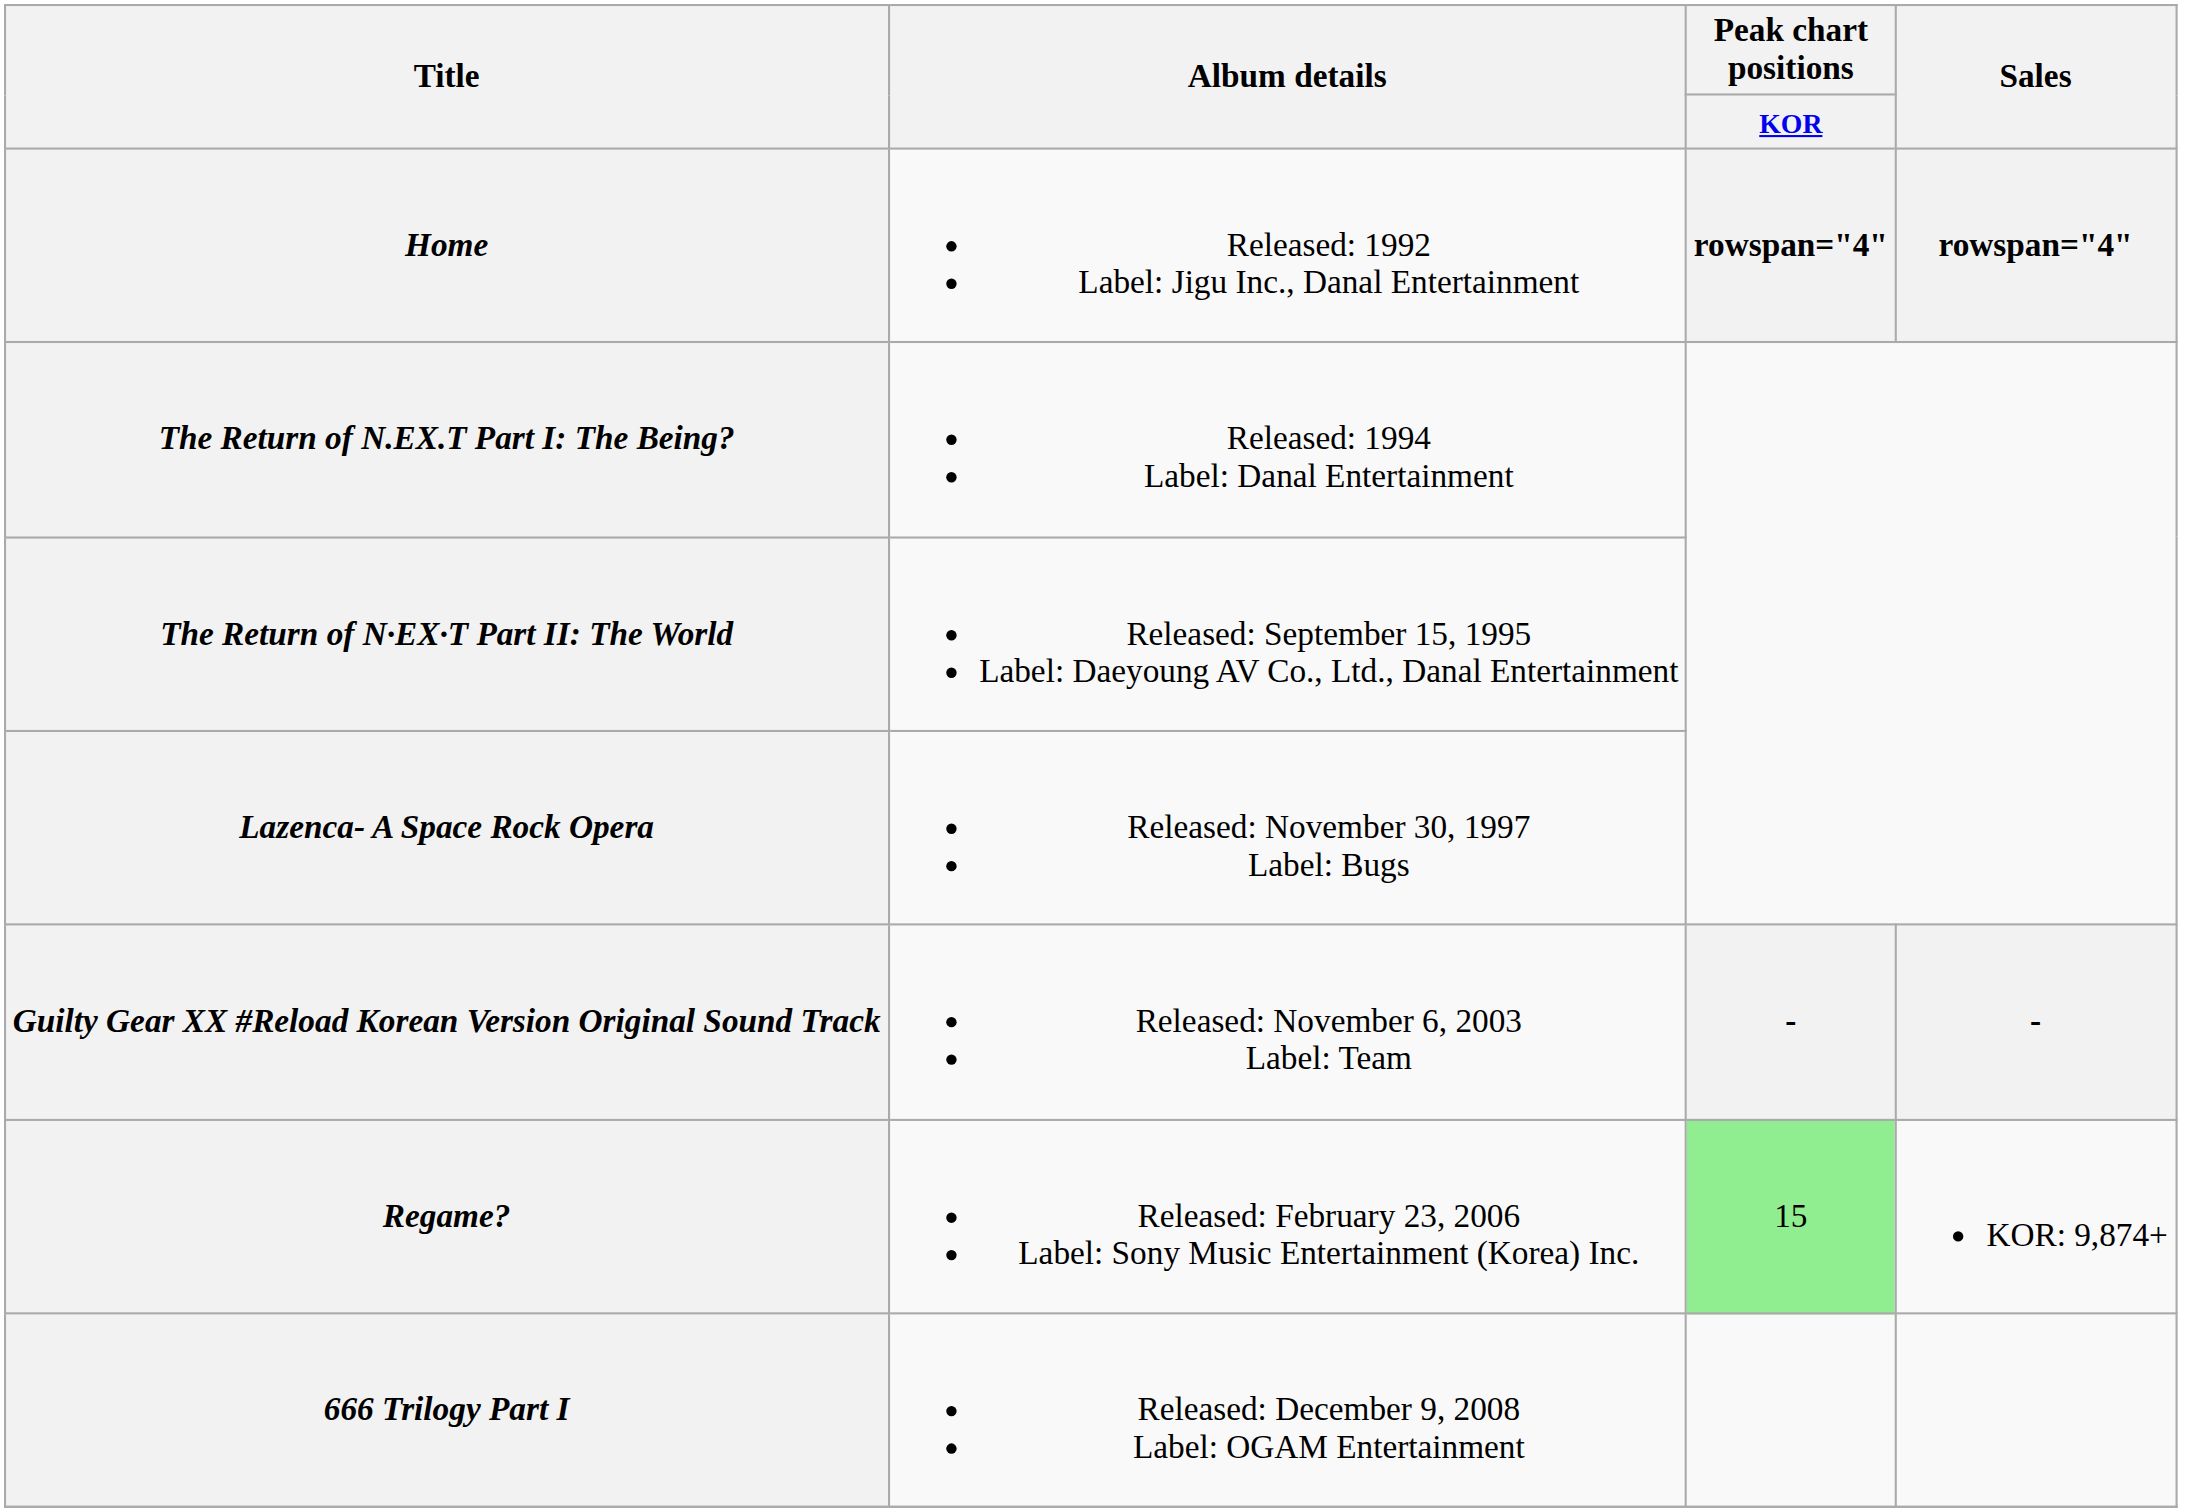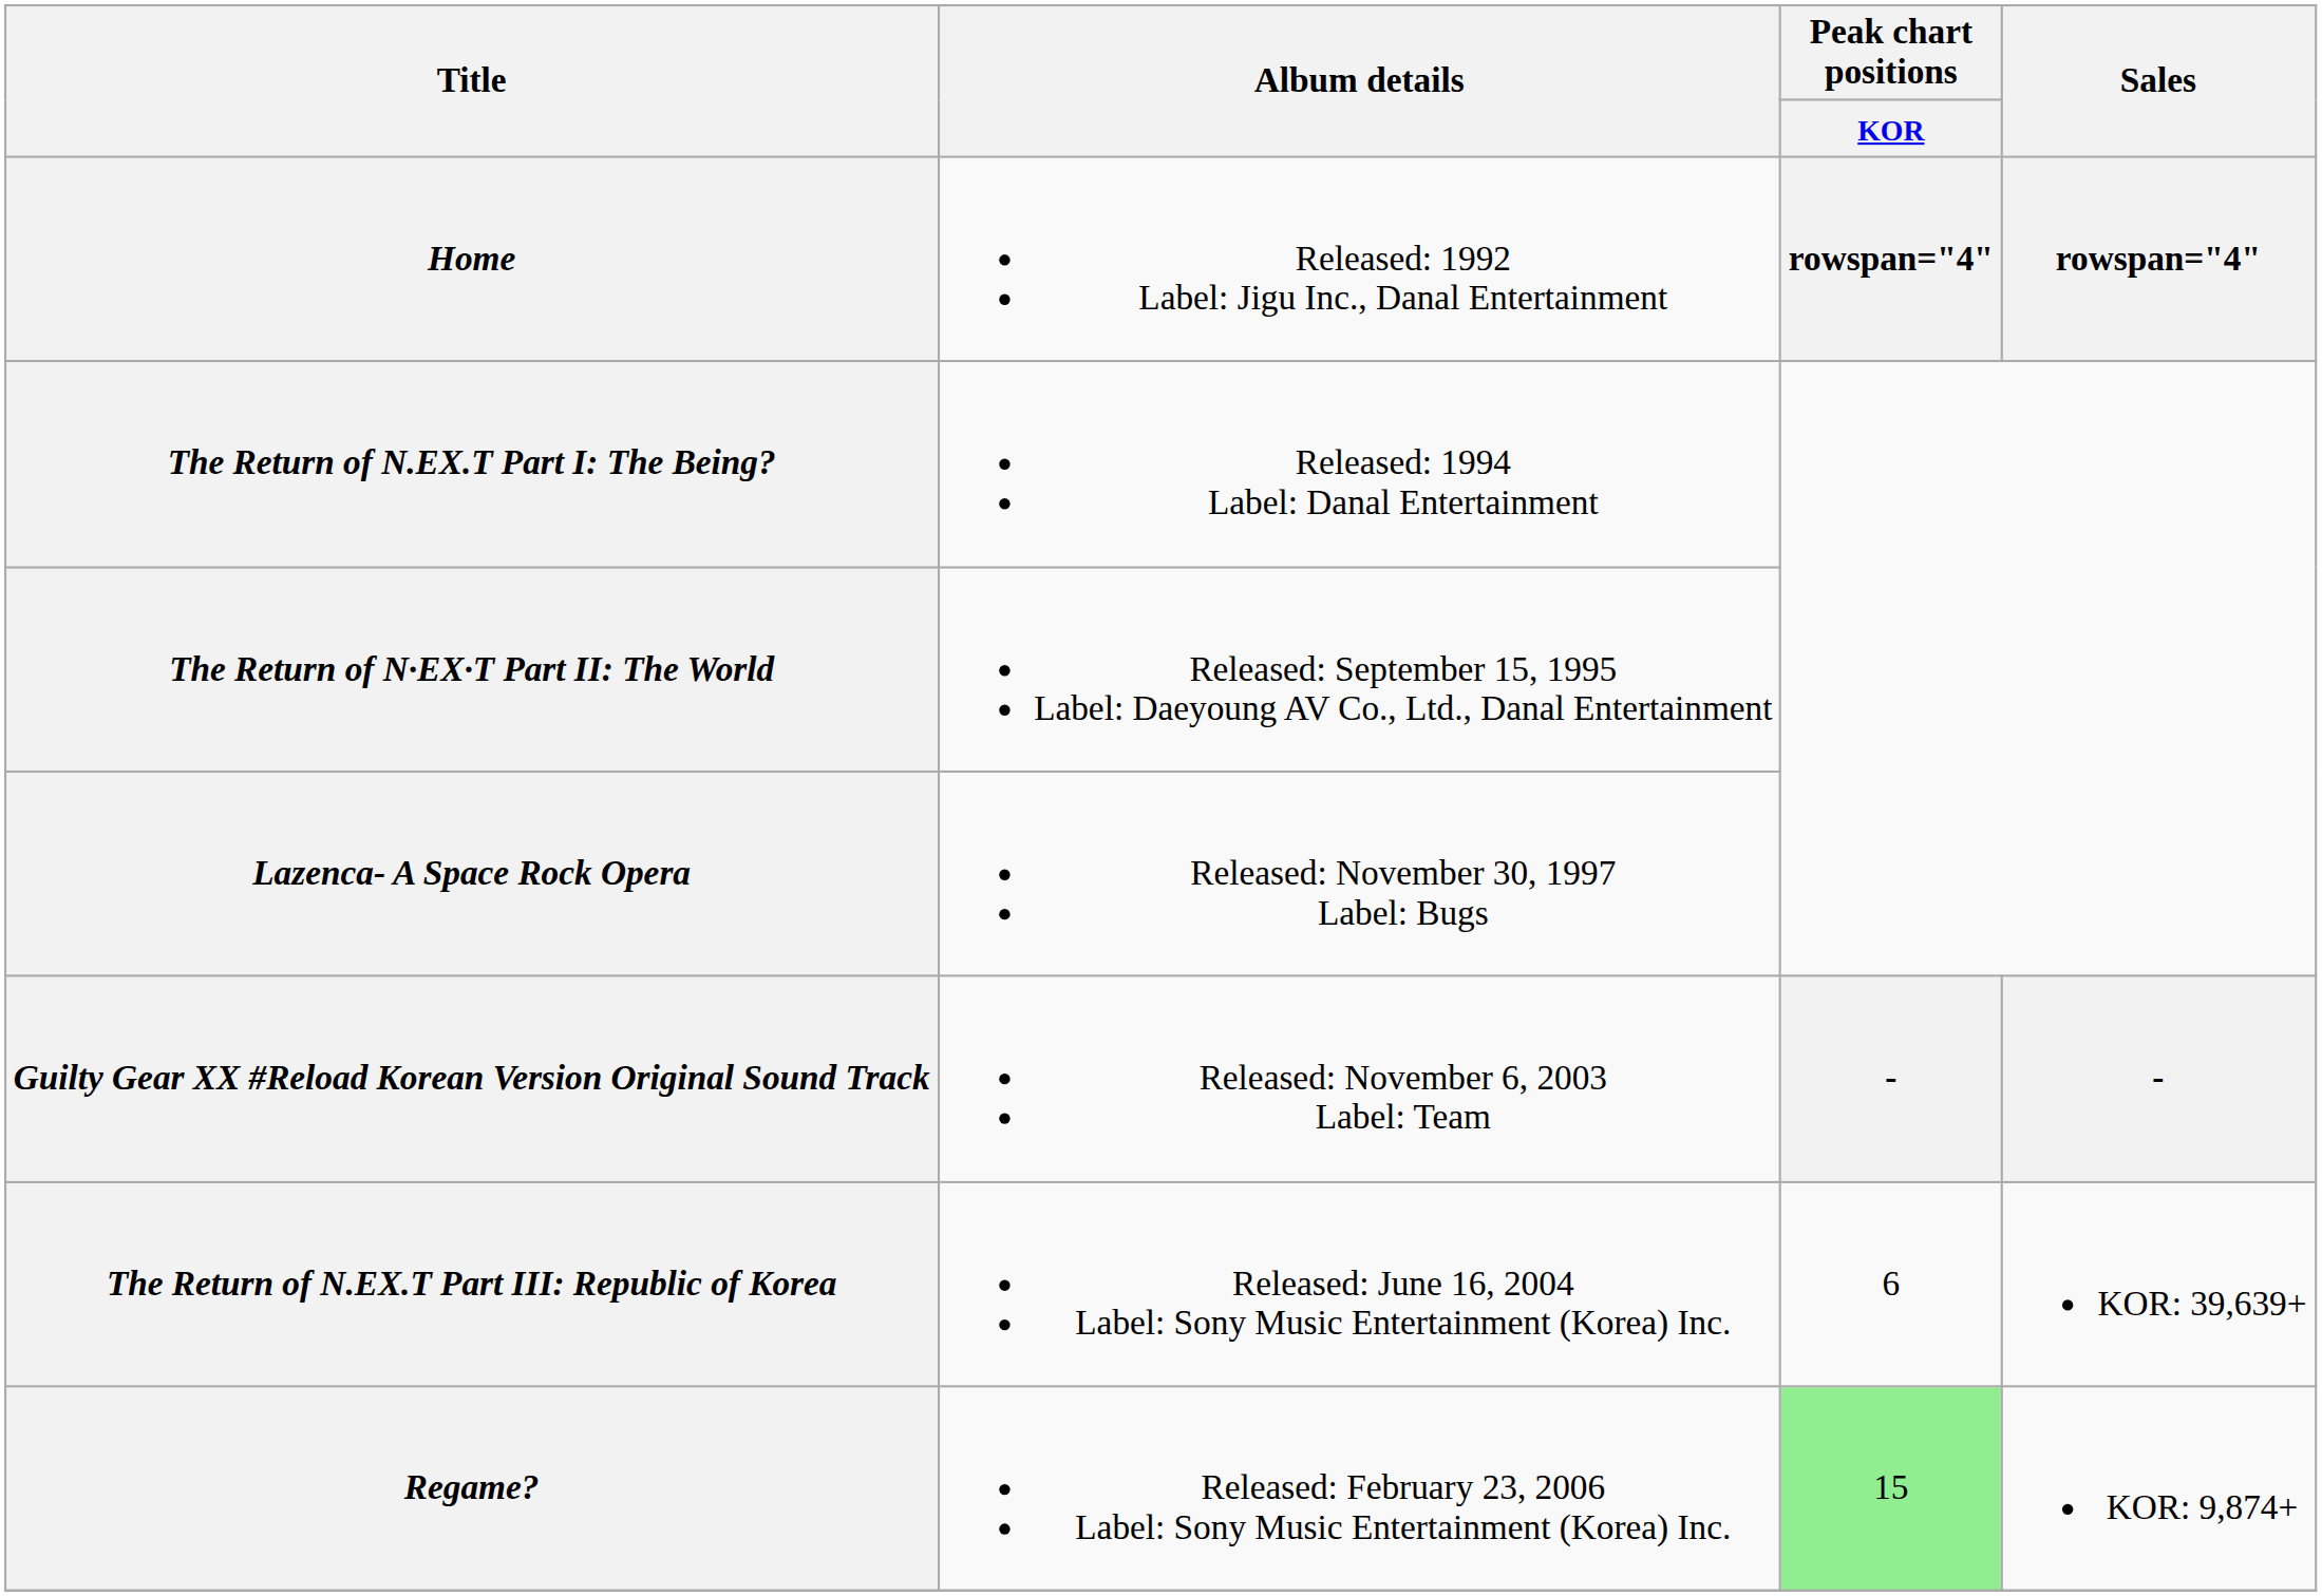+ row: The Return of N.EX.T Part III: Republic of Korea | Released: June 16, 2004 Label: Sony Music Entertainment (Korea) Inc. | 6 | KOR: 39,639+
- row: 666 Trilogy Part I | Released: December 9, 2008 Label: OGAM Entertainment
